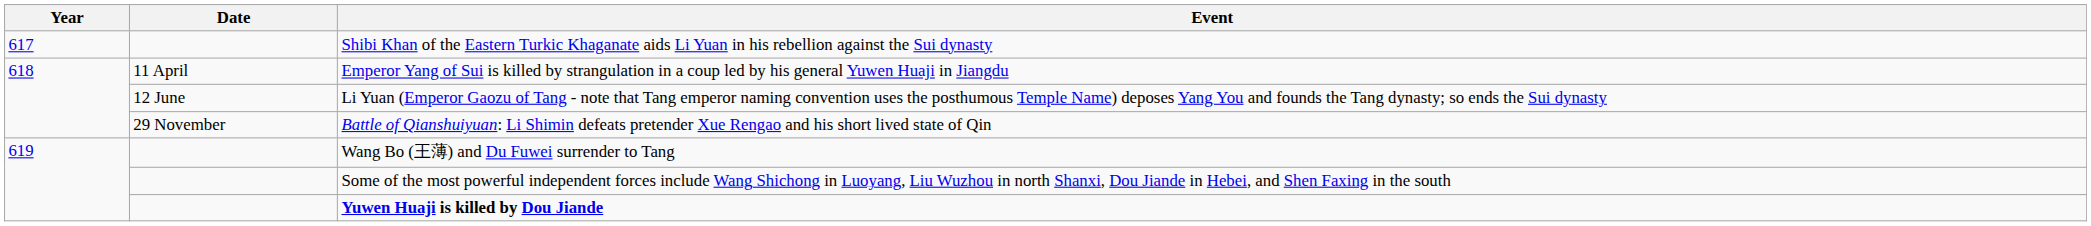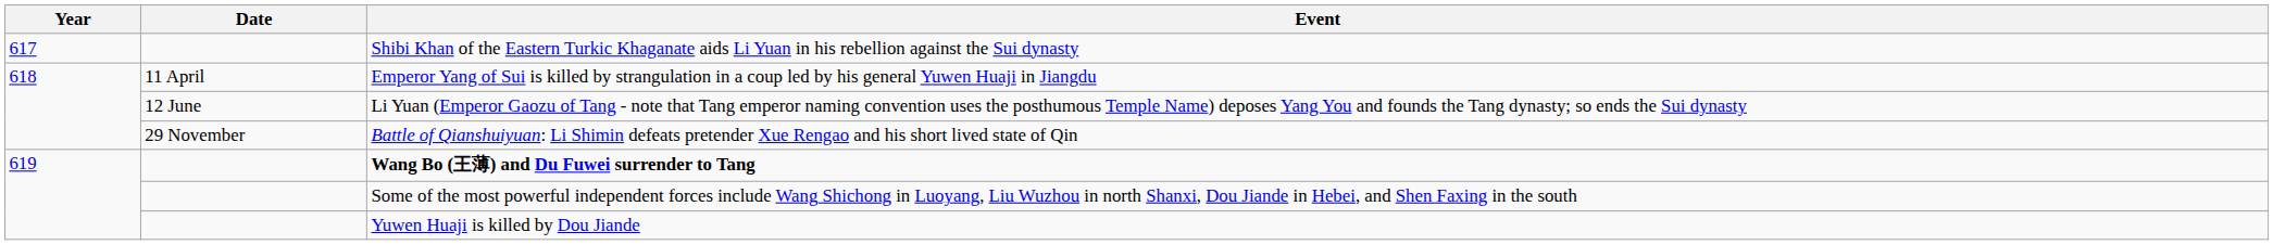Wang Bo (王薄) and Du Fuwei surrender to Tang | Event: normal -> bold
Yuwen Huaji is killed by Dou Jiande | Event: bold -> normal
